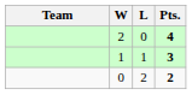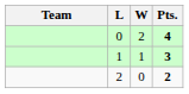columns swapped: W <-> L
